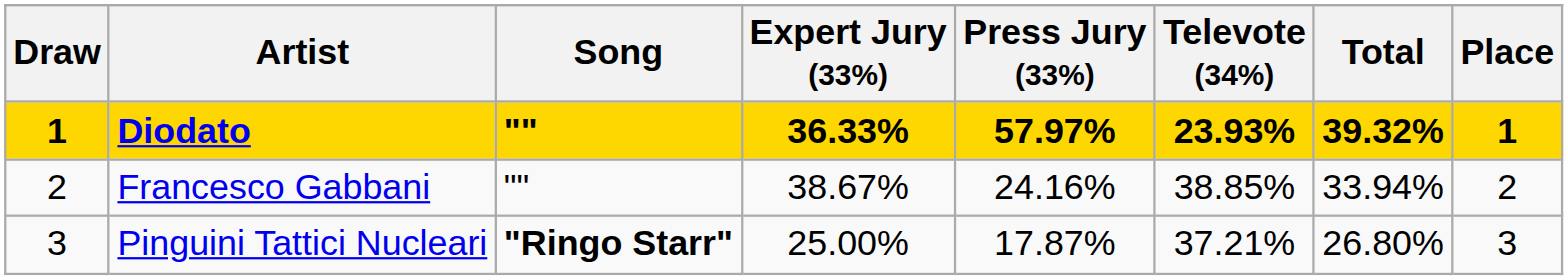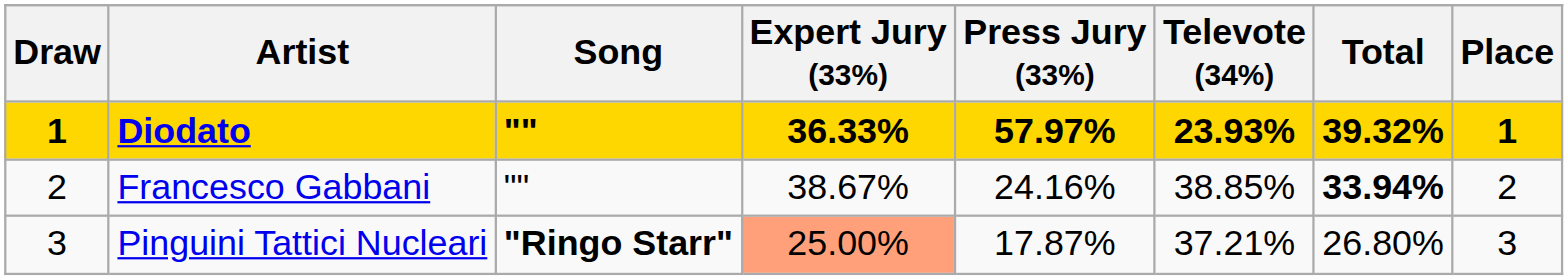Francesco Gabbani | Total: normal -> bold
Pinguini Tattici Nucleari | Expert Jury (33%): no background -> lightsalmon background
